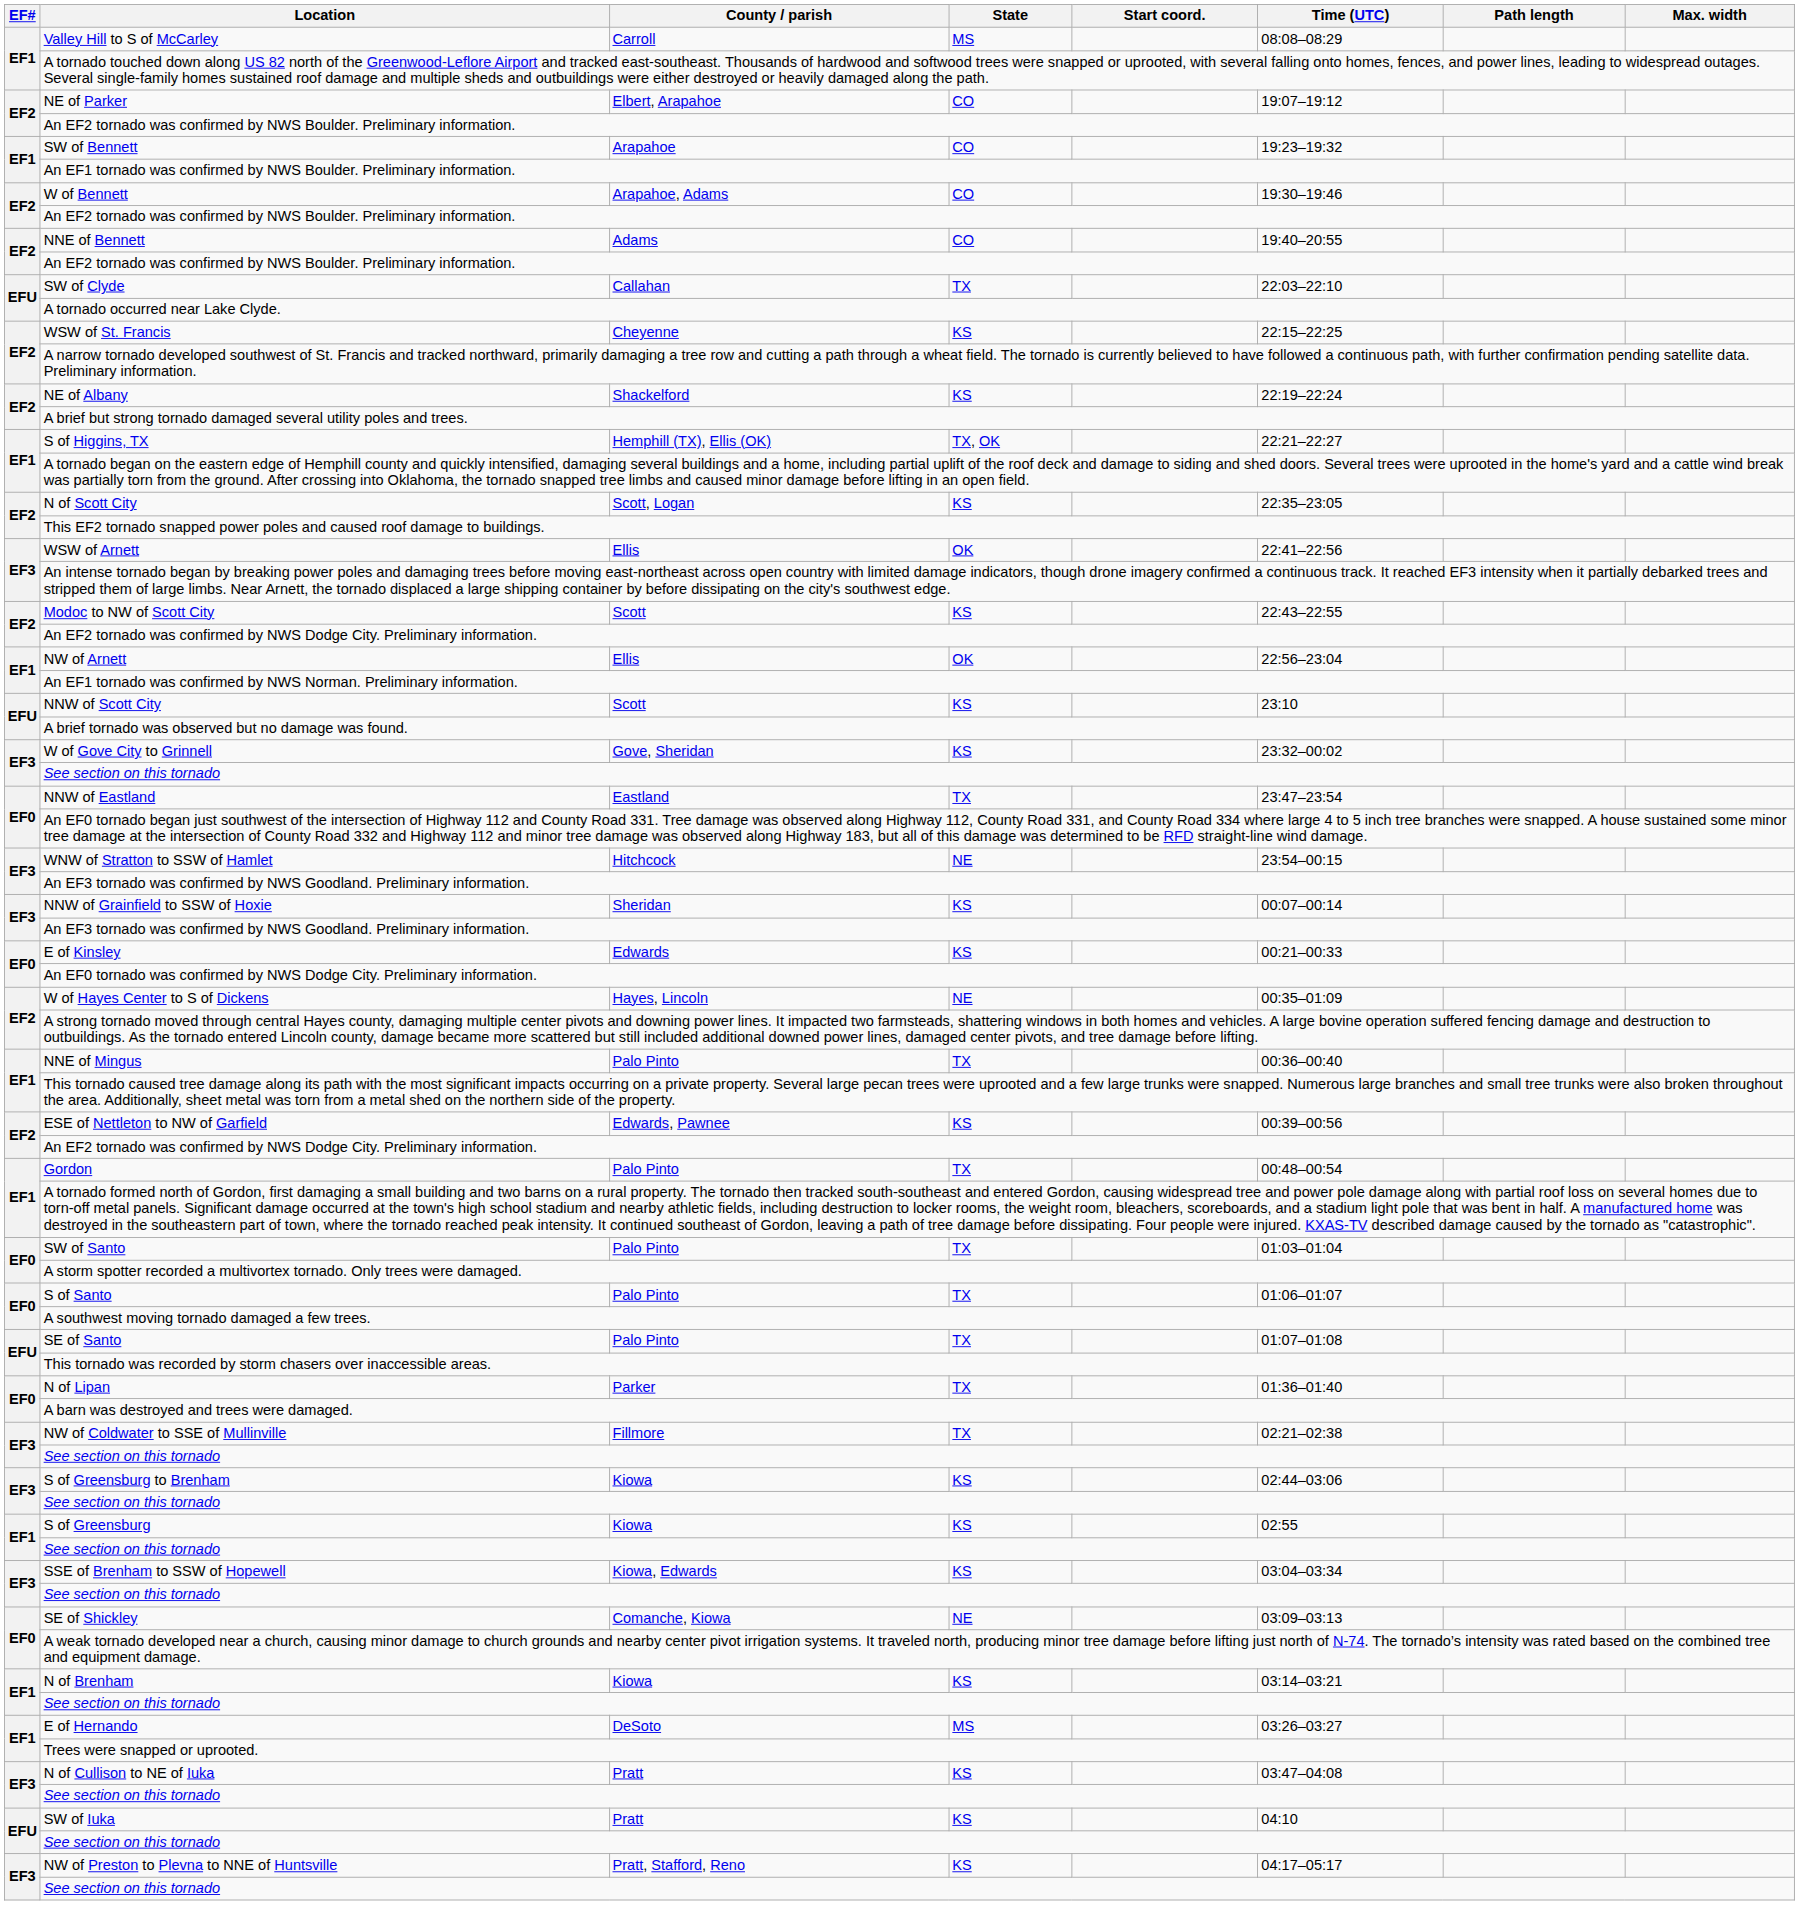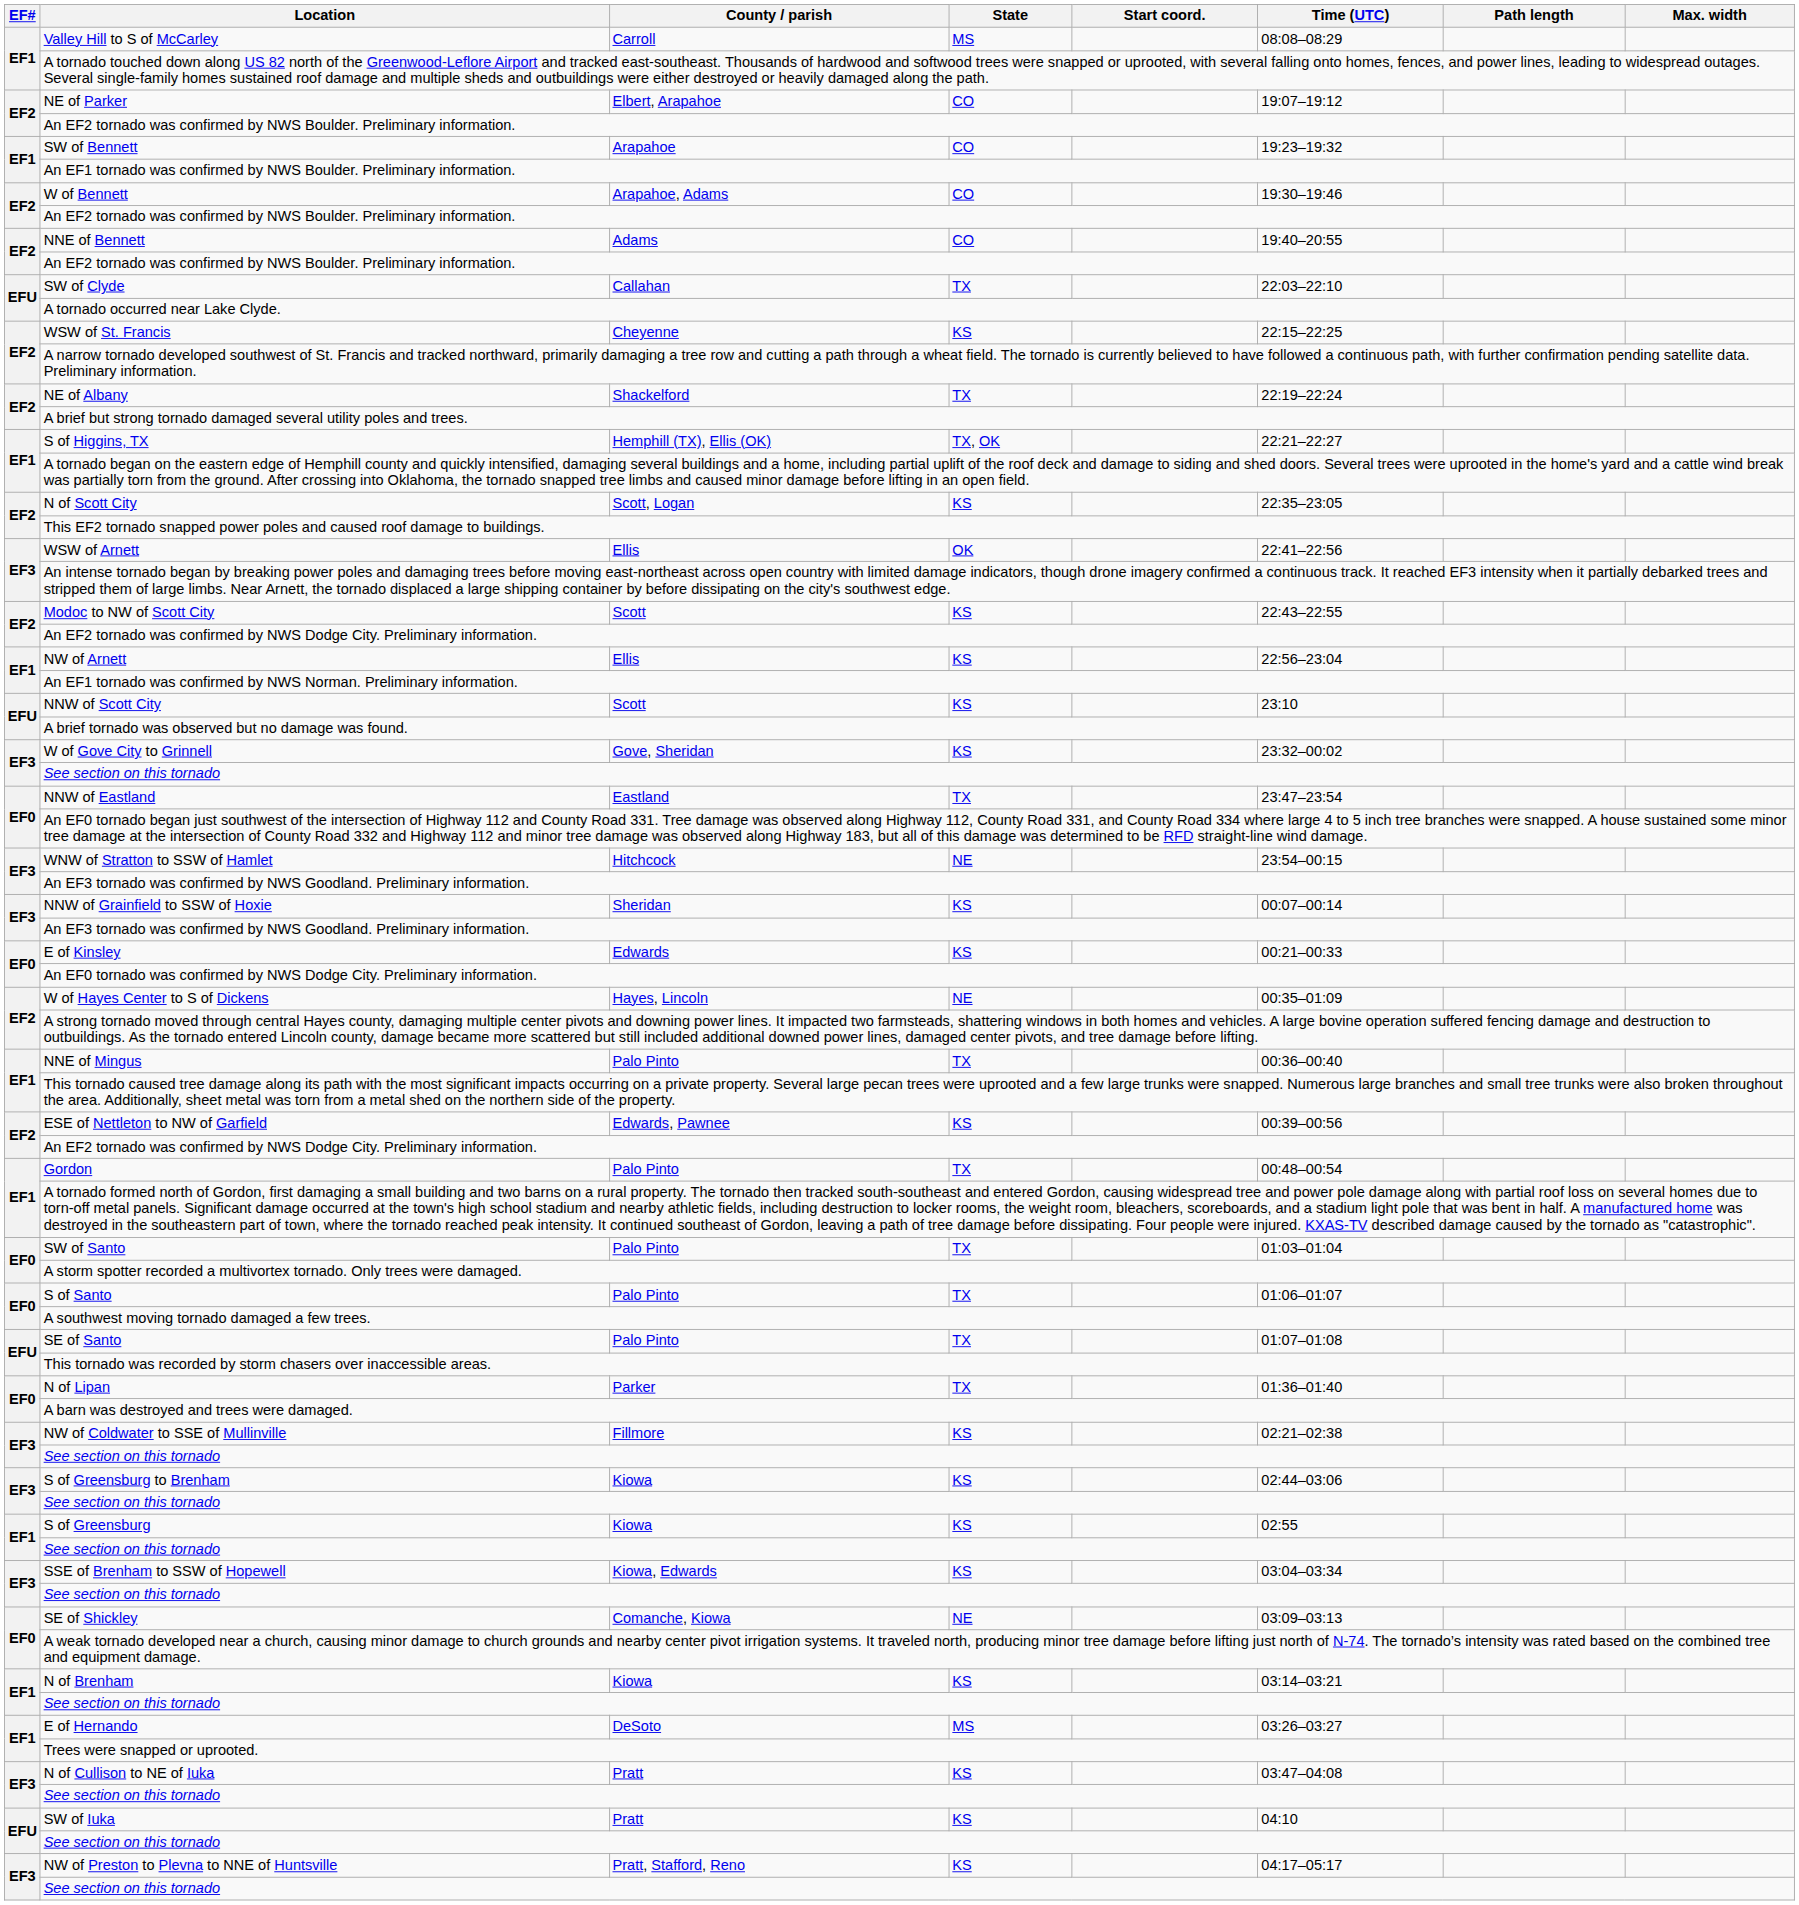NE of Albany | State: KS -> TX
NW of Arnett | State: OK -> KS
NW of Coldwater to SSE of Mullinville | State: TX -> KS
